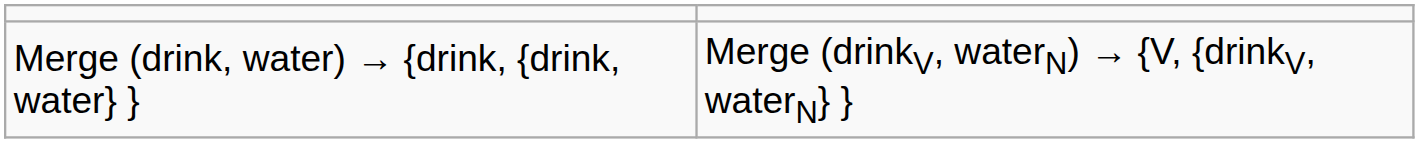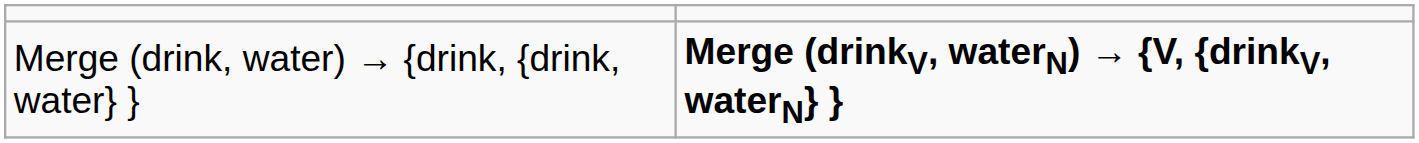Merge (drink, water) → {drink, {drink, water} } | column 2: normal -> bold
